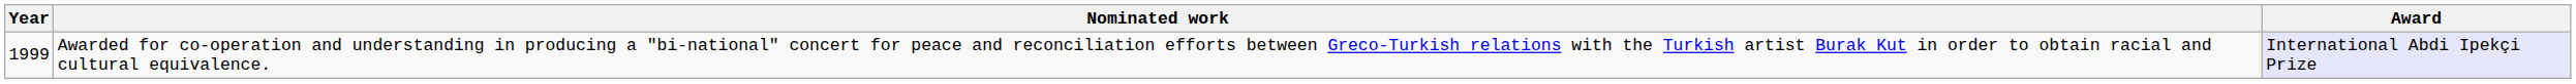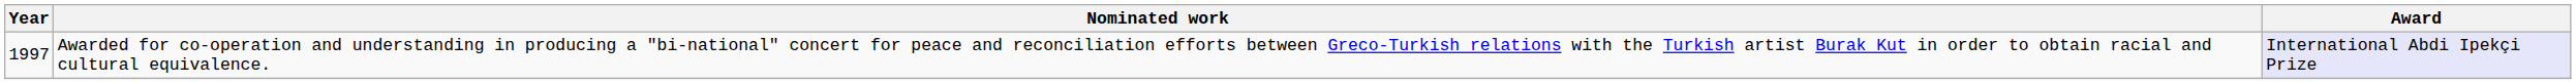row 2 | Year: 1999 -> 1997
